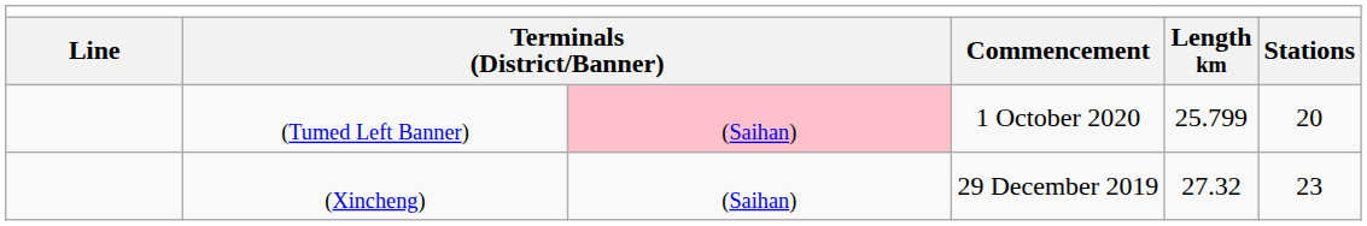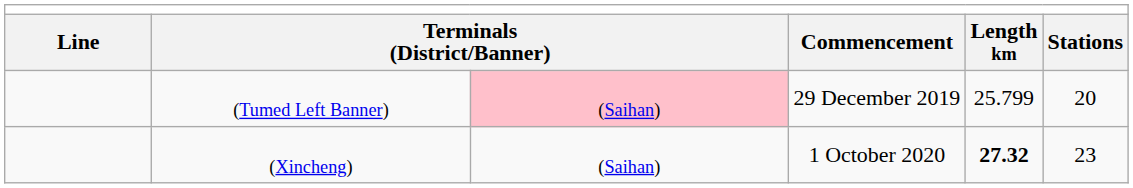(Tumed Left Banner) | column 4: 1 October 2020 -> 29 December 2019
(Xincheng) | column 4: 29 December 2019 -> 1 October 2020
(Xincheng) | column 5: normal -> bold
